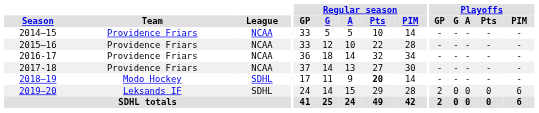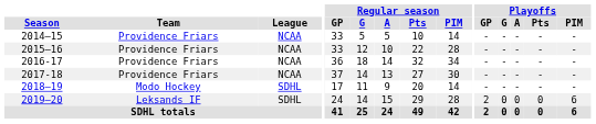2018–19 | Regular season / Pts: bold -> normal
